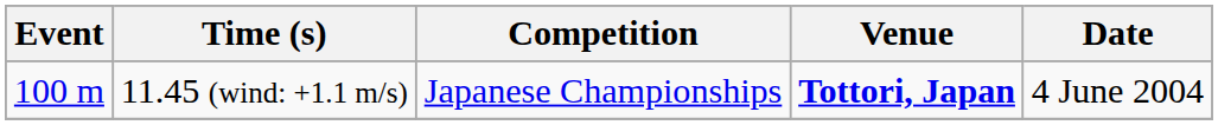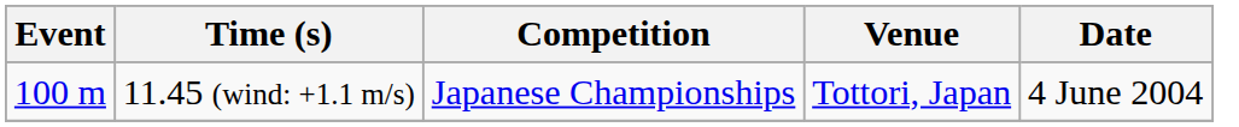11.45 (wind: +1.1 m/s) | Venue: bold -> normal
